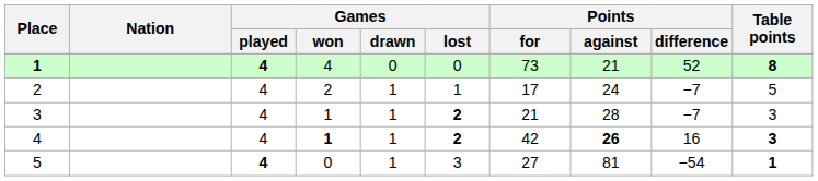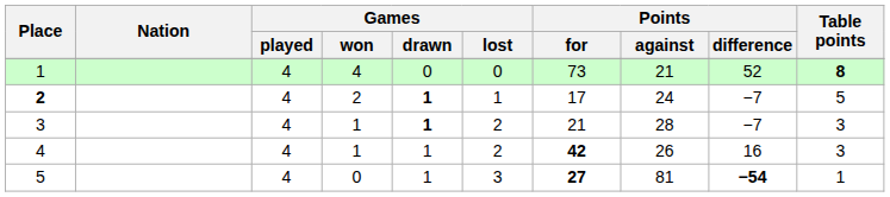row 3 | Place: bold -> normal
row 3 | Games / played: bold -> normal
row 4 | Place: normal -> bold
row 4 | Games / drawn: normal -> bold
row 5 | Games / drawn: normal -> bold
row 5 | Games / lost: bold -> normal
row 6 | Games / won: bold -> normal
row 6 | Games / lost: bold -> normal
row 6 | Points / for: normal -> bold
row 6 | Points / against: bold -> normal
row 6 | Table points: bold -> normal
row 7 | Games / played: bold -> normal
row 7 | Points / for: normal -> bold
row 7 | Points / difference: normal -> bold
row 7 | Table points: bold -> normal
